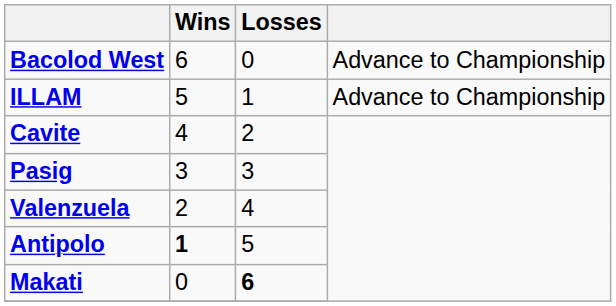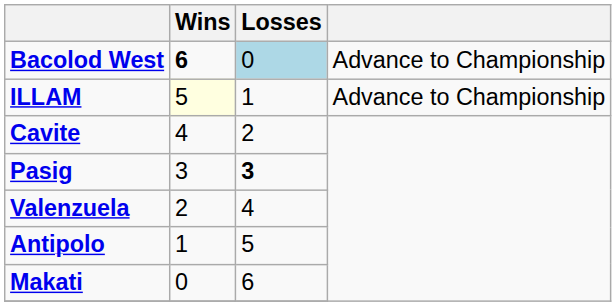Bacolod West | Wins: normal -> bold
Bacolod West | Losses: no background -> lightblue background
ILLAM | Wins: no background -> lightyellow background
Pasig | Losses: normal -> bold
Antipolo | Wins: bold -> normal
Makati | Losses: bold -> normal
